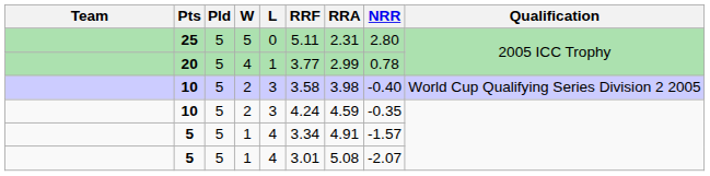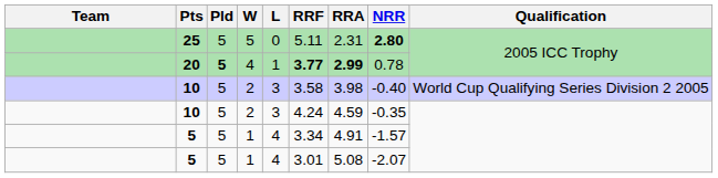25 | NRR: normal -> bold
20 | Pld: normal -> bold
20 | RRF: normal -> bold
20 | RRA: normal -> bold
